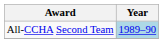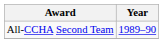row 2 | Year: lightblue background -> no background
